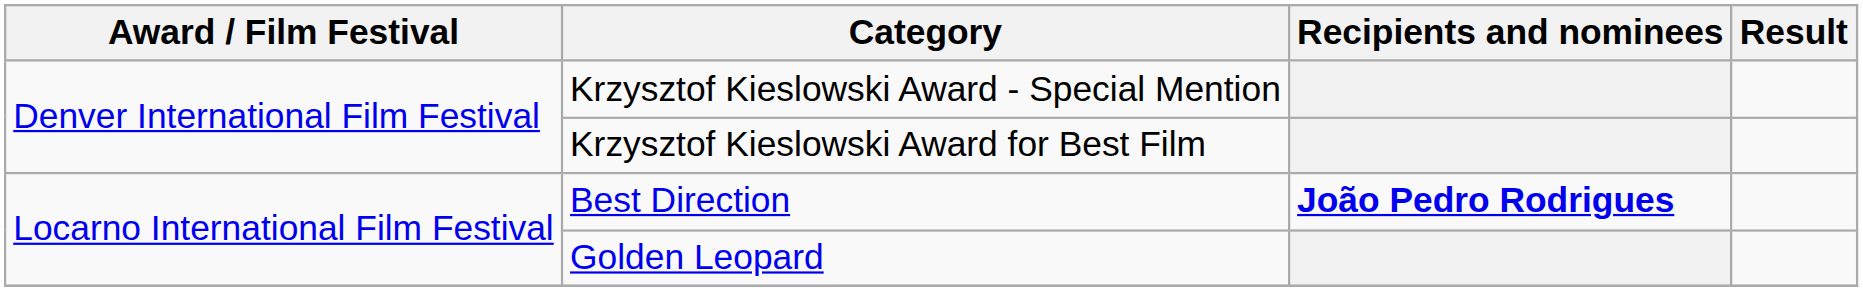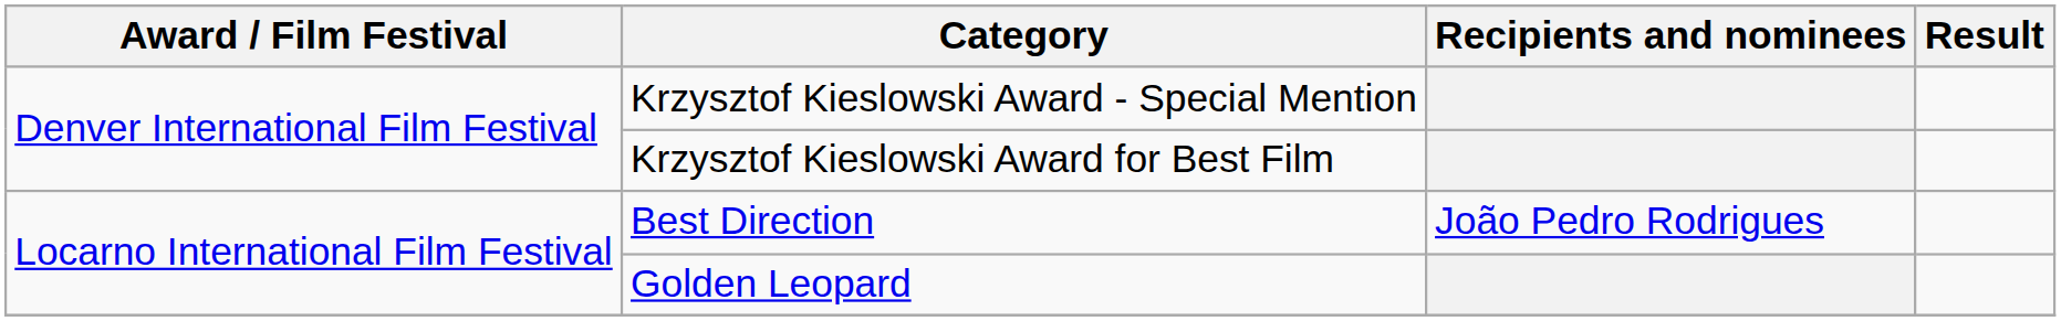Best Direction | Recipients and nominees: bold -> normal
